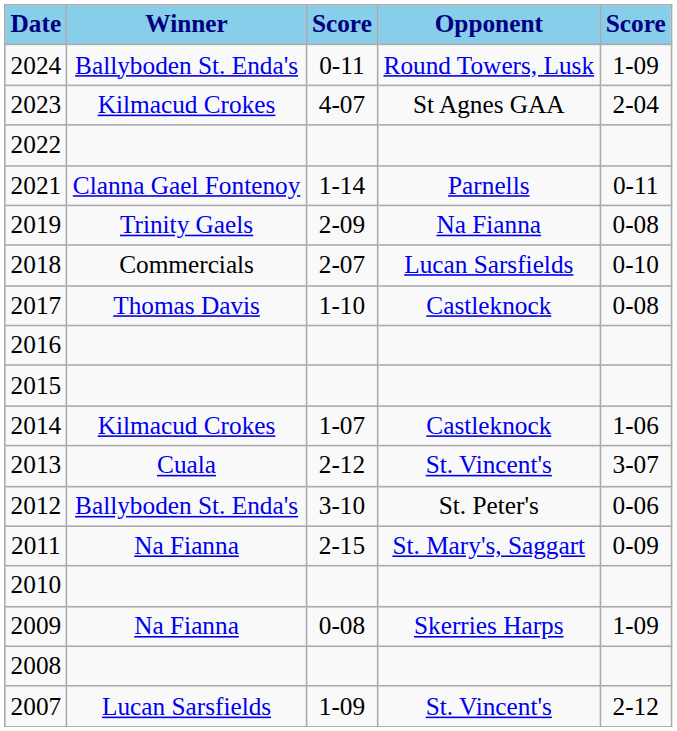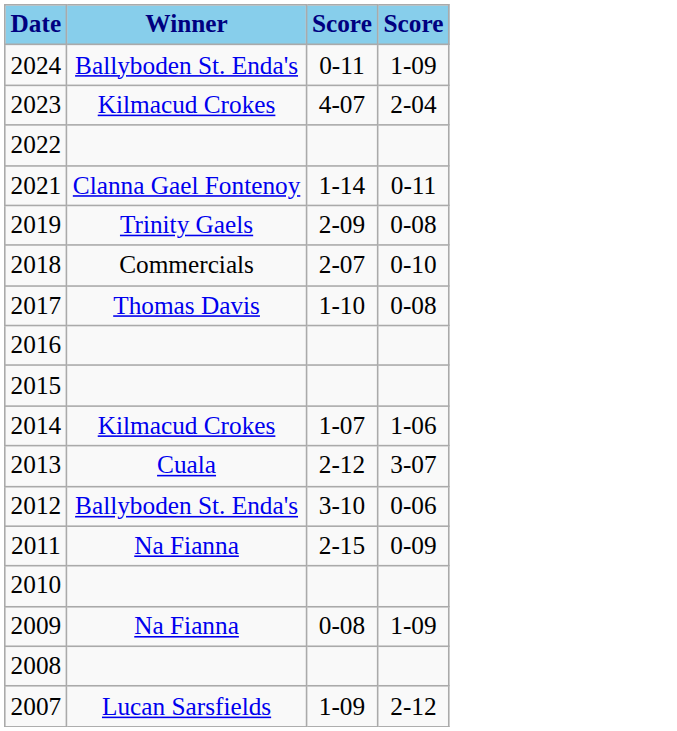- column: Opponent | Round Towers, Lusk | St Agnes GAA | Parnells | Na Fianna | Lucan Sarsfields | Castleknock | Castleknock | St. Vincent's | St. Peter's | St. Mary's, Saggart | Skerries Harps | St. Vincent's
